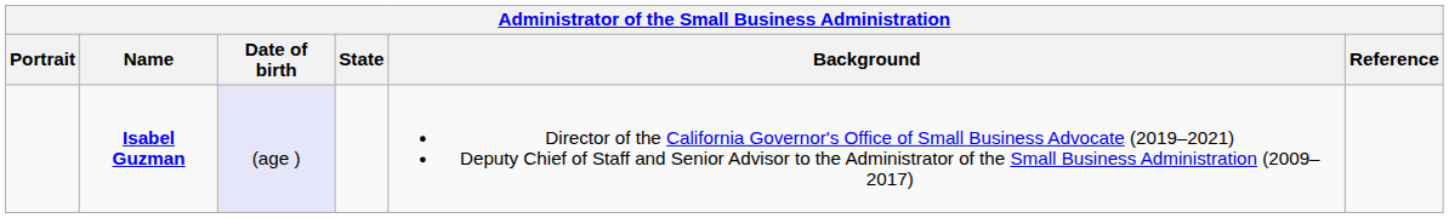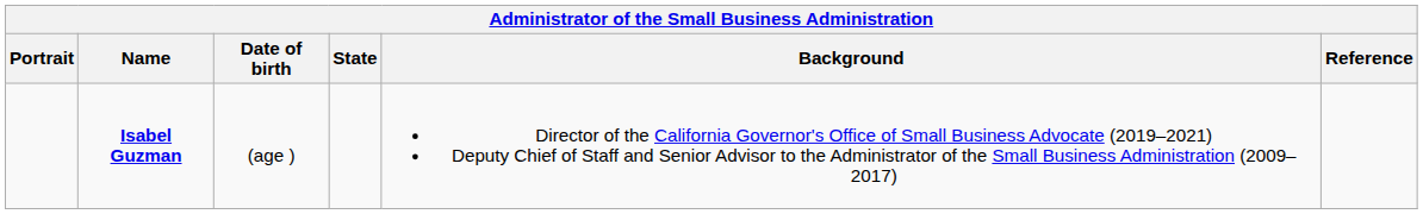Isabel Guzman | Date of birth: lavender background -> no background
